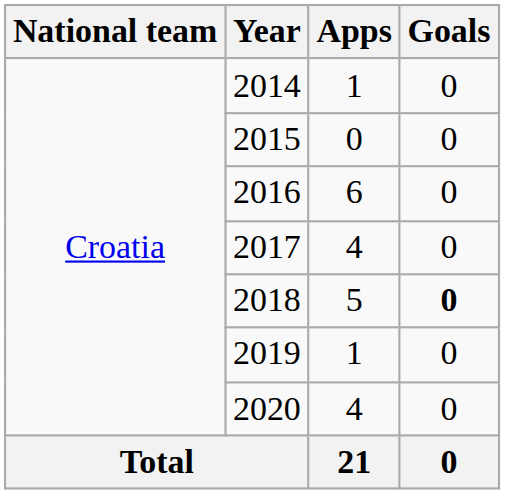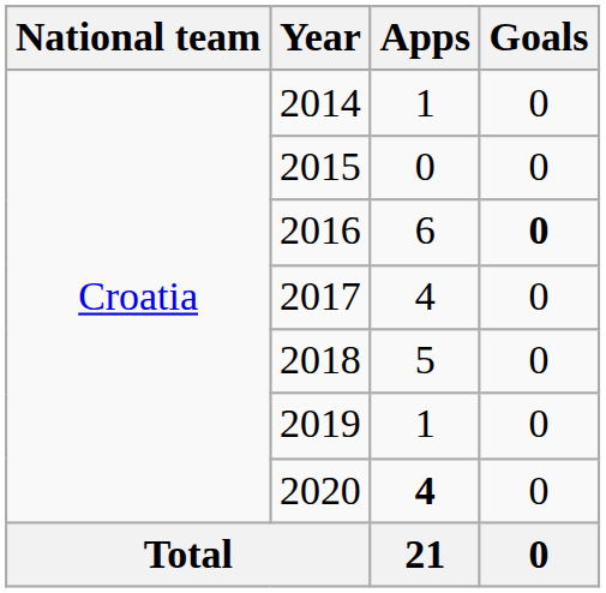2016 | Goals: normal -> bold
2018 | Goals: bold -> normal
2020 | Apps: normal -> bold
